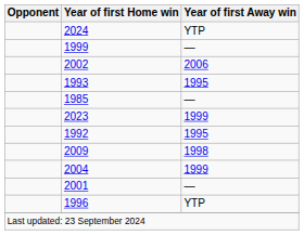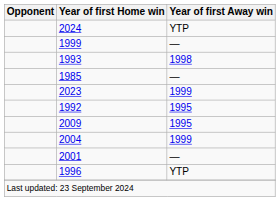- row: 2002 | 2006
1993 | Year of first Away win: 1995 -> 1998
2009 | Year of first Away win: 1998 -> 1995
